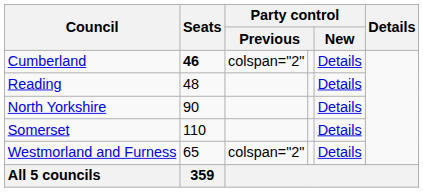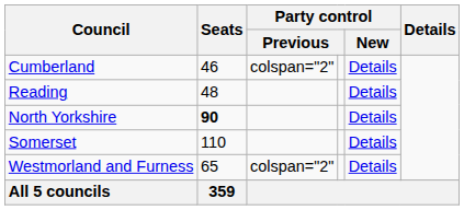Cumberland | Seats: bold -> normal
North Yorkshire | Seats: normal -> bold
